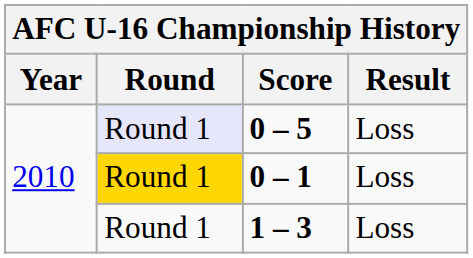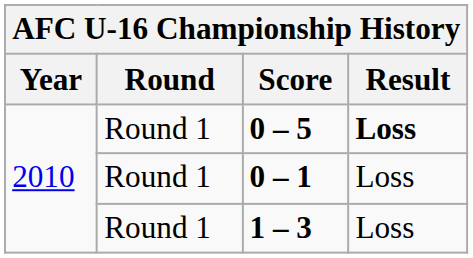0 – 5 | Round: lavender background -> no background
0 – 5 | Result: normal -> bold
0 – 1 | Round: gold background -> no background
